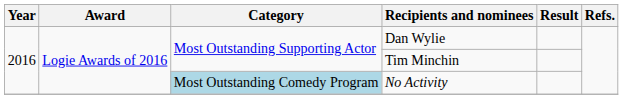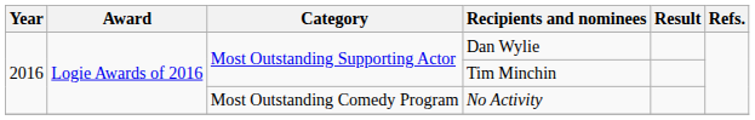No Activity | Category: lightblue background -> no background
